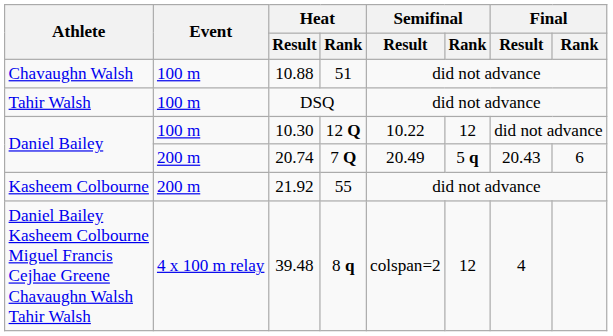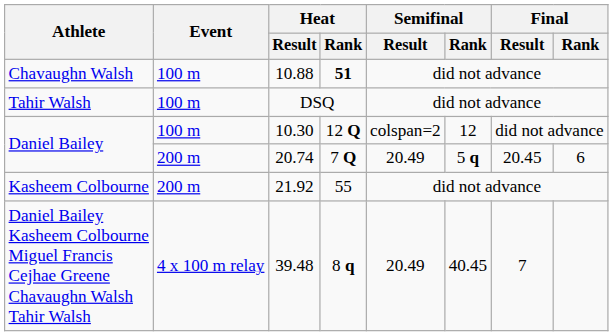10.88 | Heat / Rank: normal -> bold
10.30 | Semifinal / Result: 10.22 -> colspan=2
20.74 | Final / Result: 20.43 -> 20.45
39.48 | Semifinal / Result: colspan=2 -> 20.49
39.48 | Semifinal / Rank: 12 -> 40.45
39.48 | Final / Result: 4 -> 7
